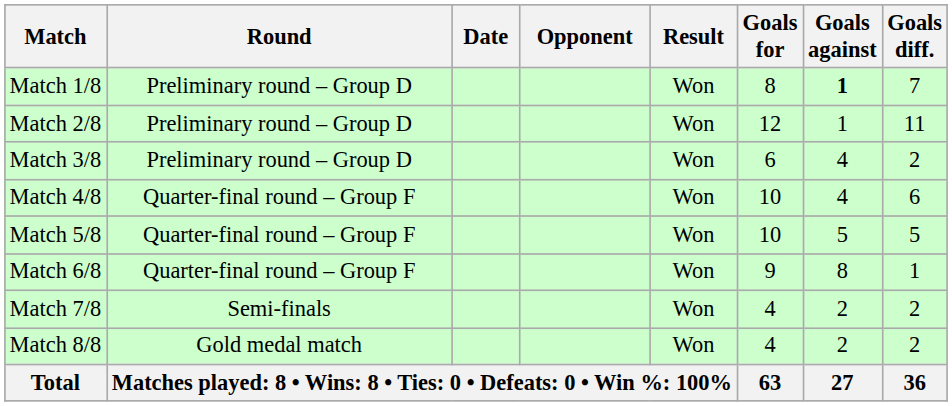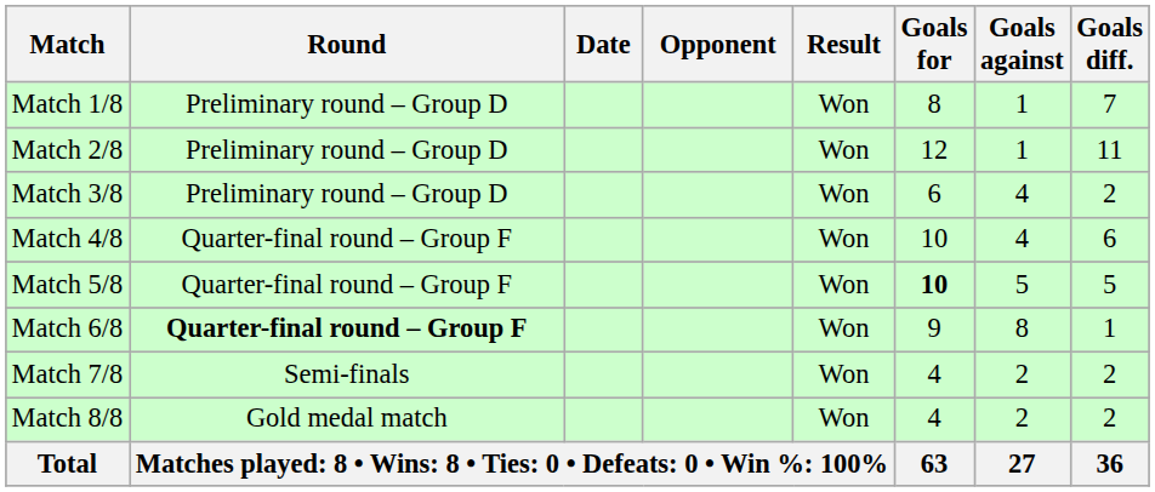Match 1/8 | Goals against: bold -> normal
Match 5/8 | Goals for: normal -> bold
Match 6/8 | Round: normal -> bold
